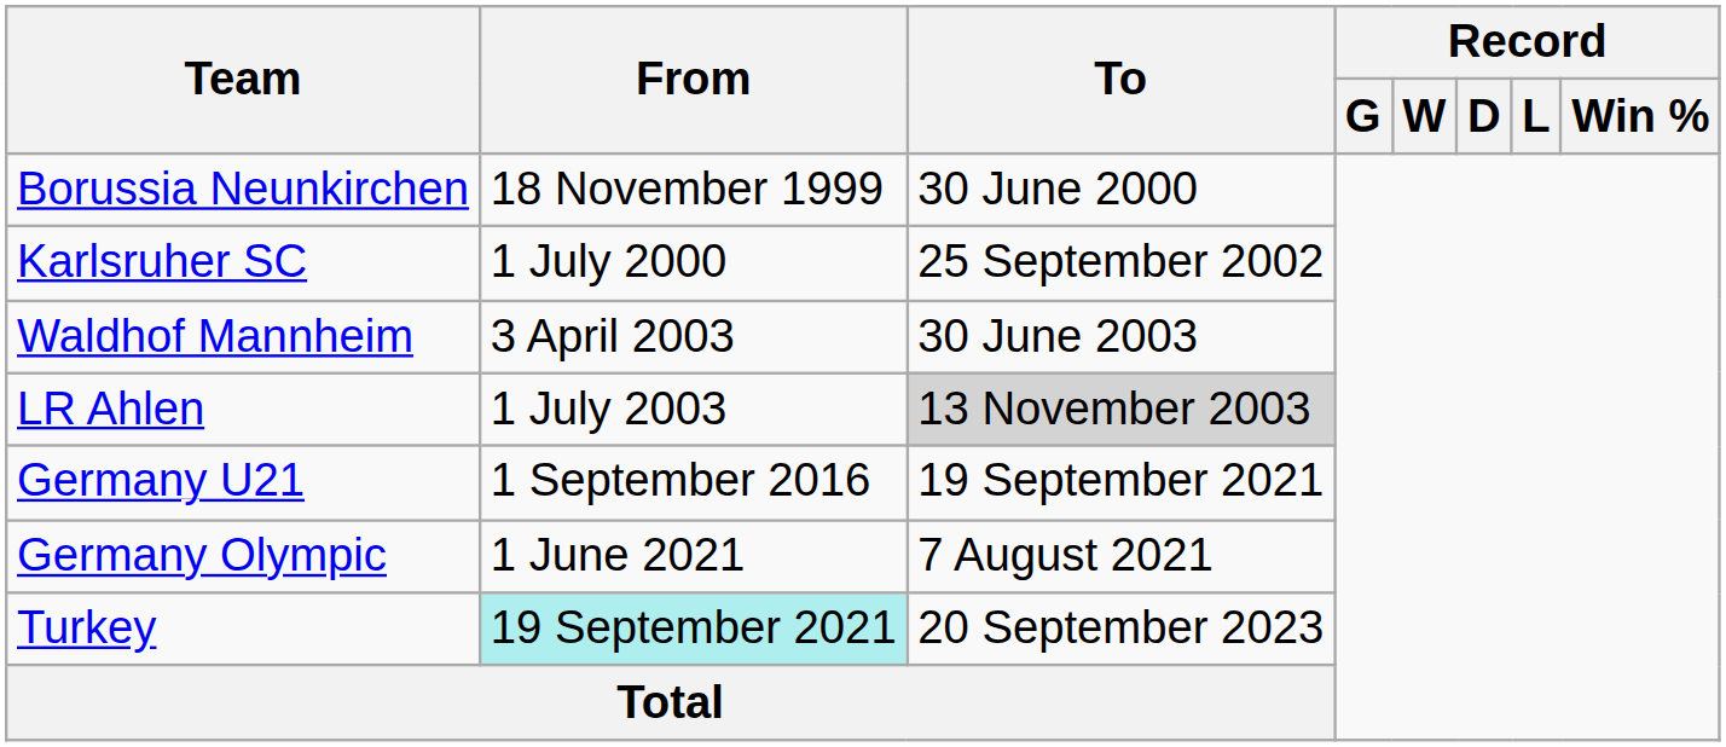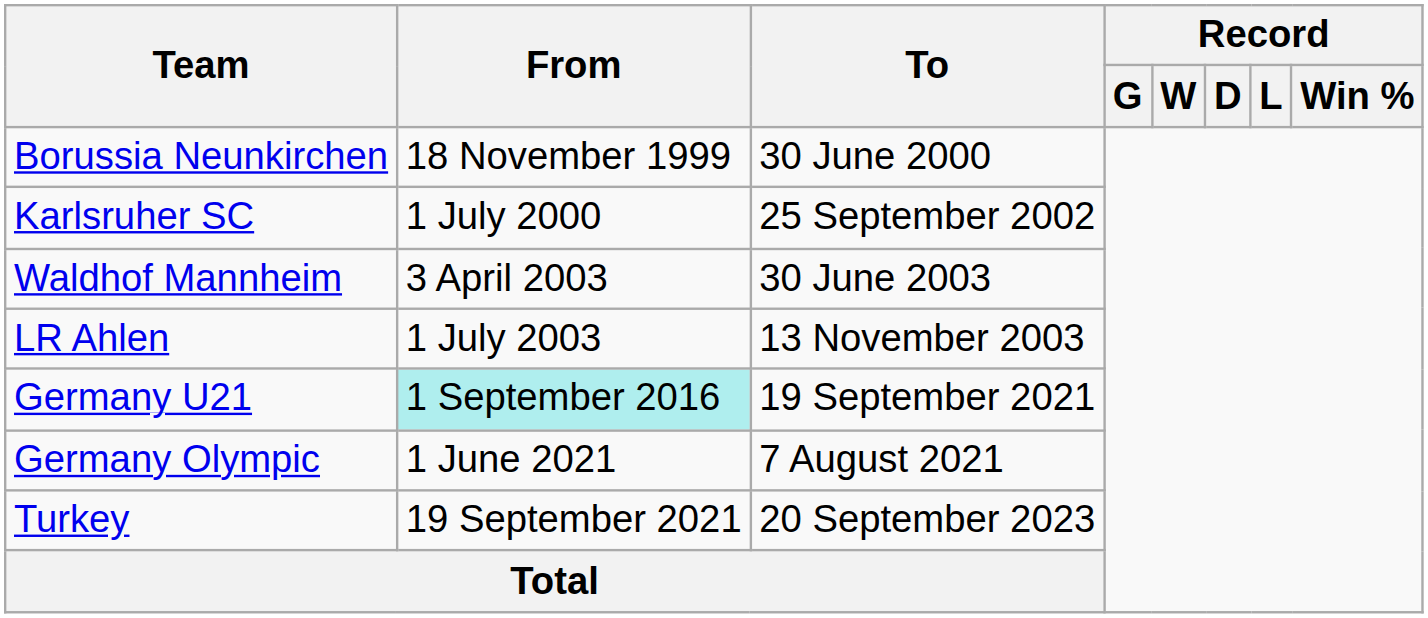LR Ahlen | To: lightgrey background -> no background
Germany U21 | From: no background -> paleturquoise background
Turkey | From: paleturquoise background -> no background
